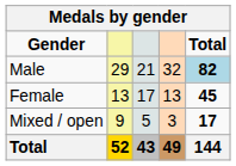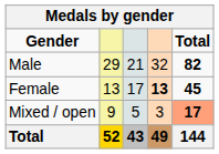Male | Total: lightblue background -> no background
Female | column 4: normal -> bold
Mixed / open | Total: no background -> lightsalmon background
